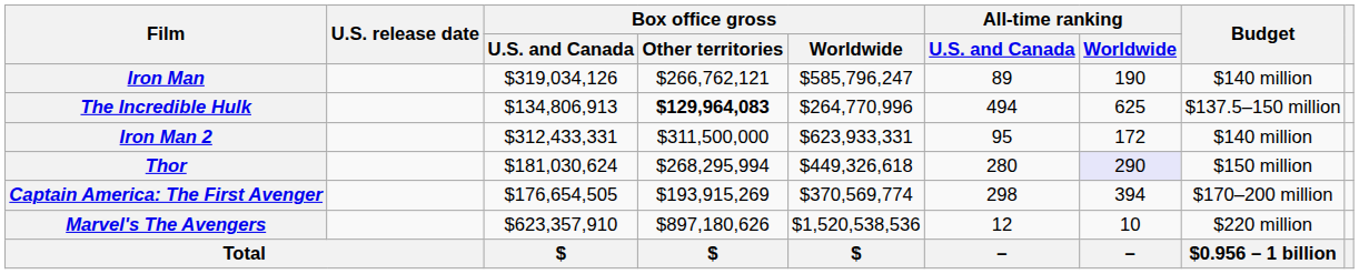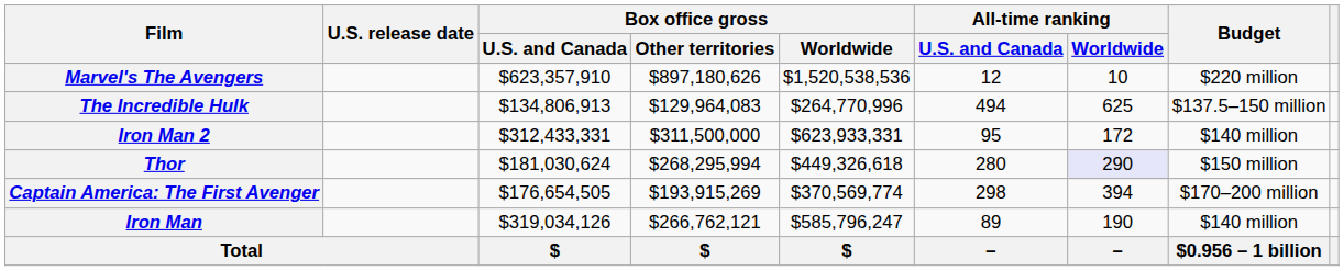rows swapped: Iron Man <-> Marvel's The Avengers
The Incredible Hulk | Box office gross / Other territories: bold -> normal
